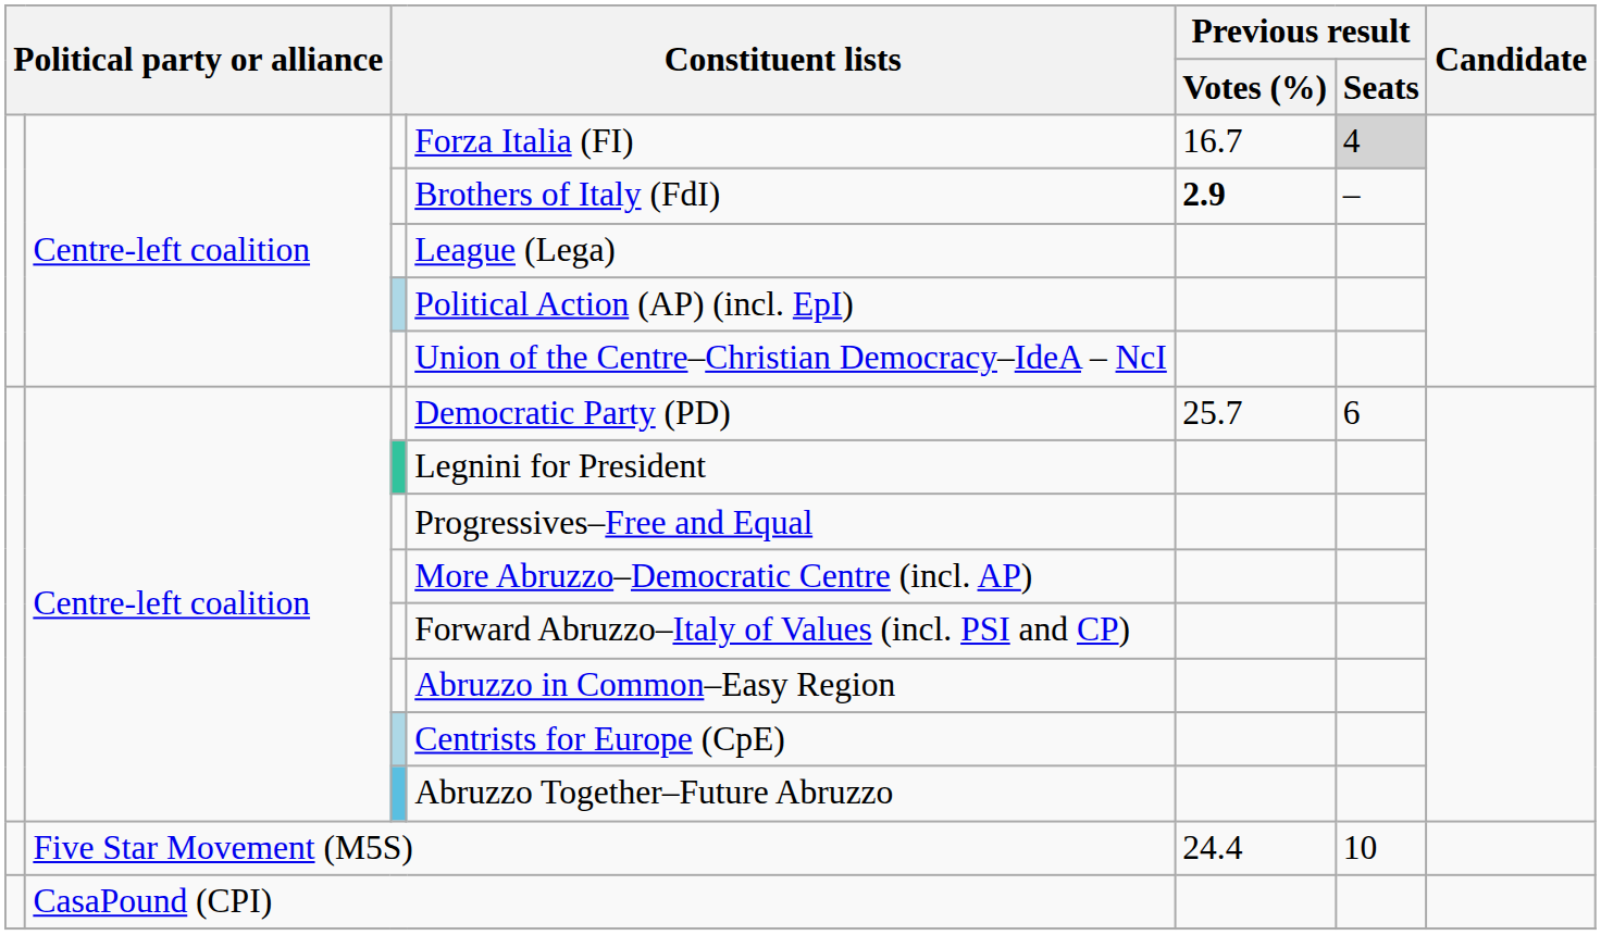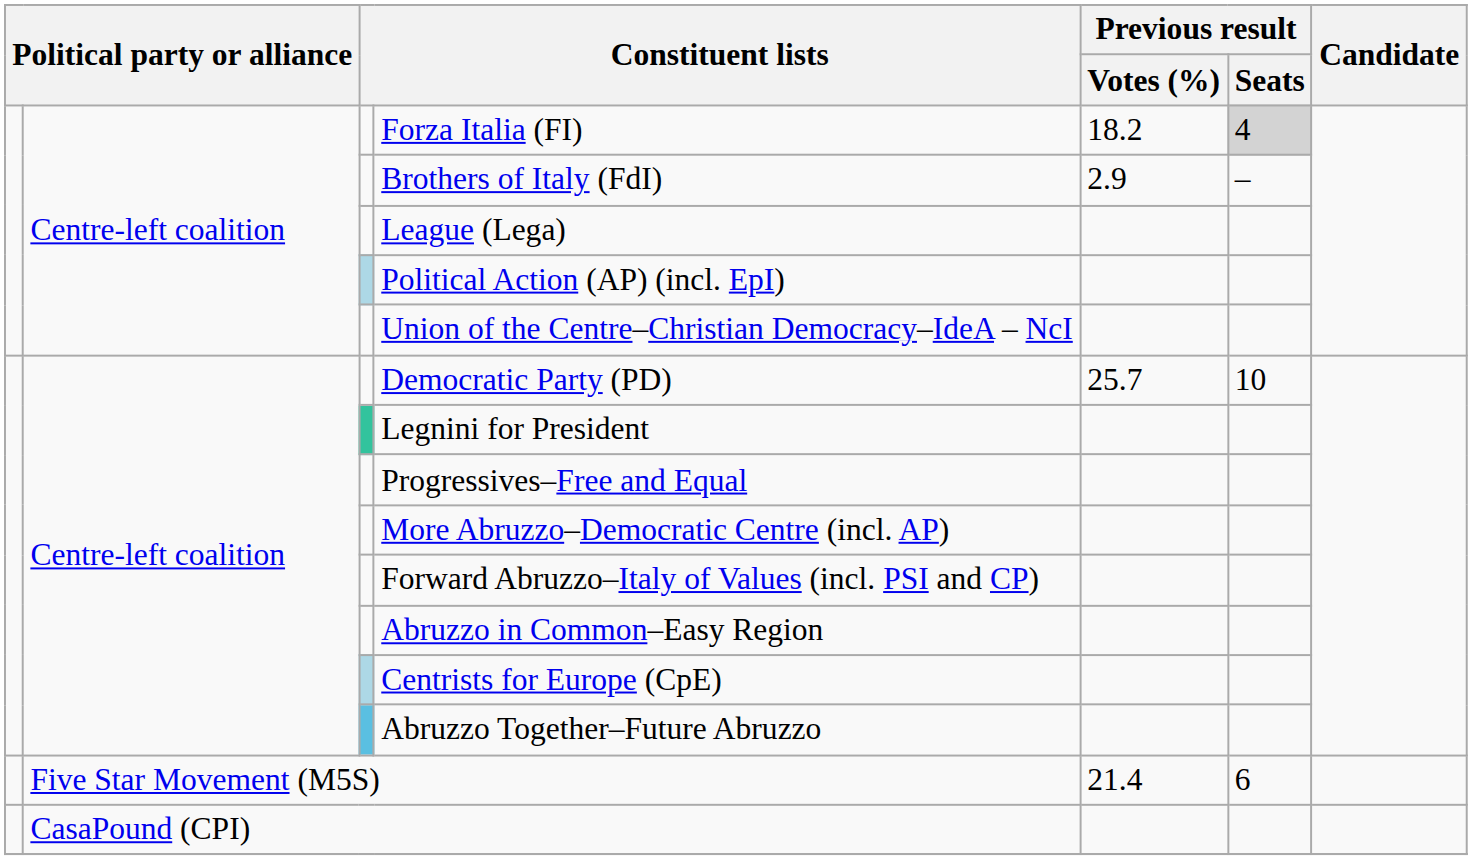Forza Italia (FI) | Previous result / Votes (%): 16.7 -> 18.2
Brothers of Italy (FdI) | Previous result / Votes (%): bold -> normal
Democratic Party (PD) | Previous result / Seats: 6 -> 10
Five Star Movement (M5S) | Previous result / Votes (%): 24.4 -> 21.4
Five Star Movement (M5S) | Previous result / Seats: 10 -> 6
